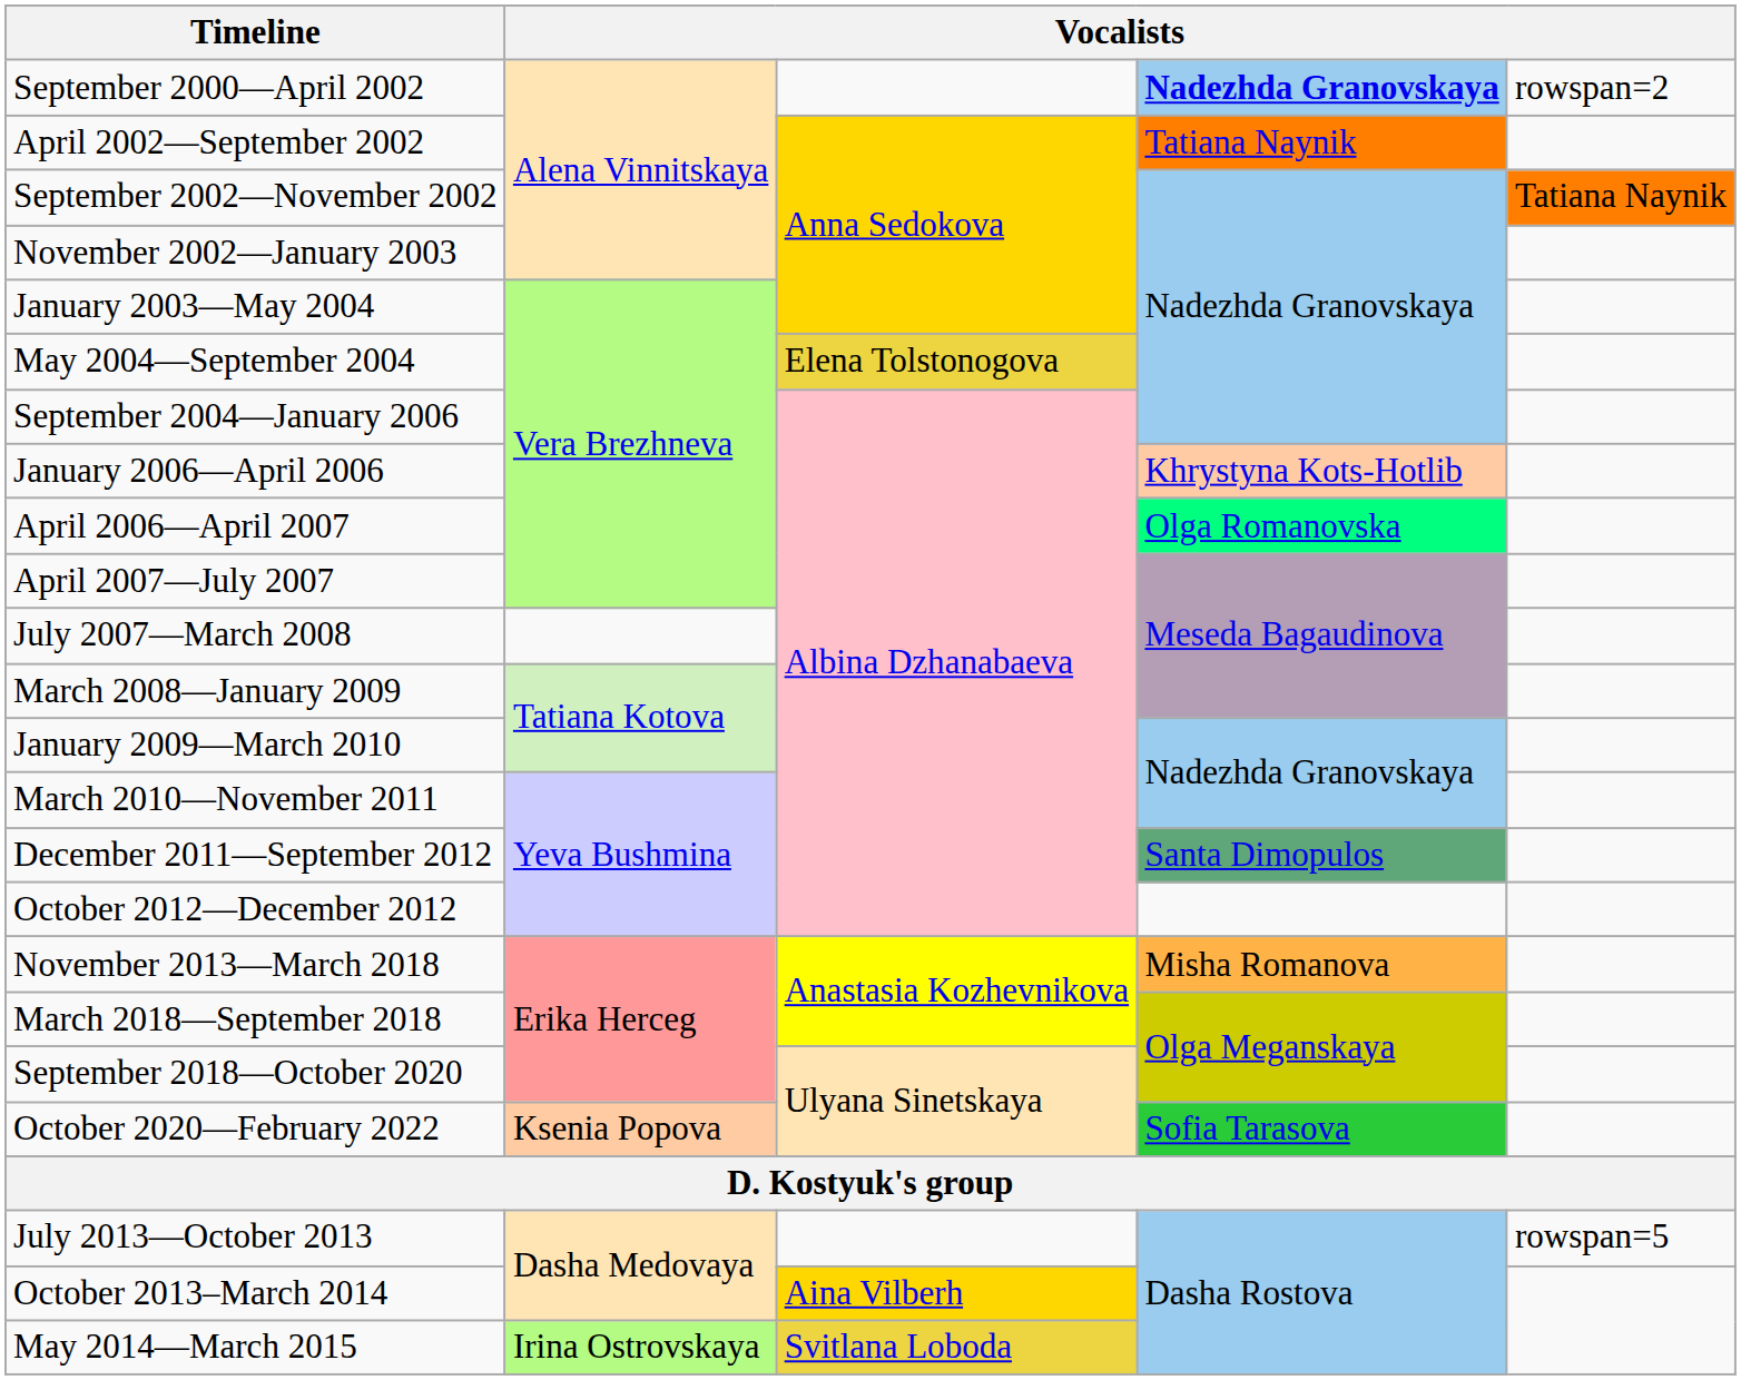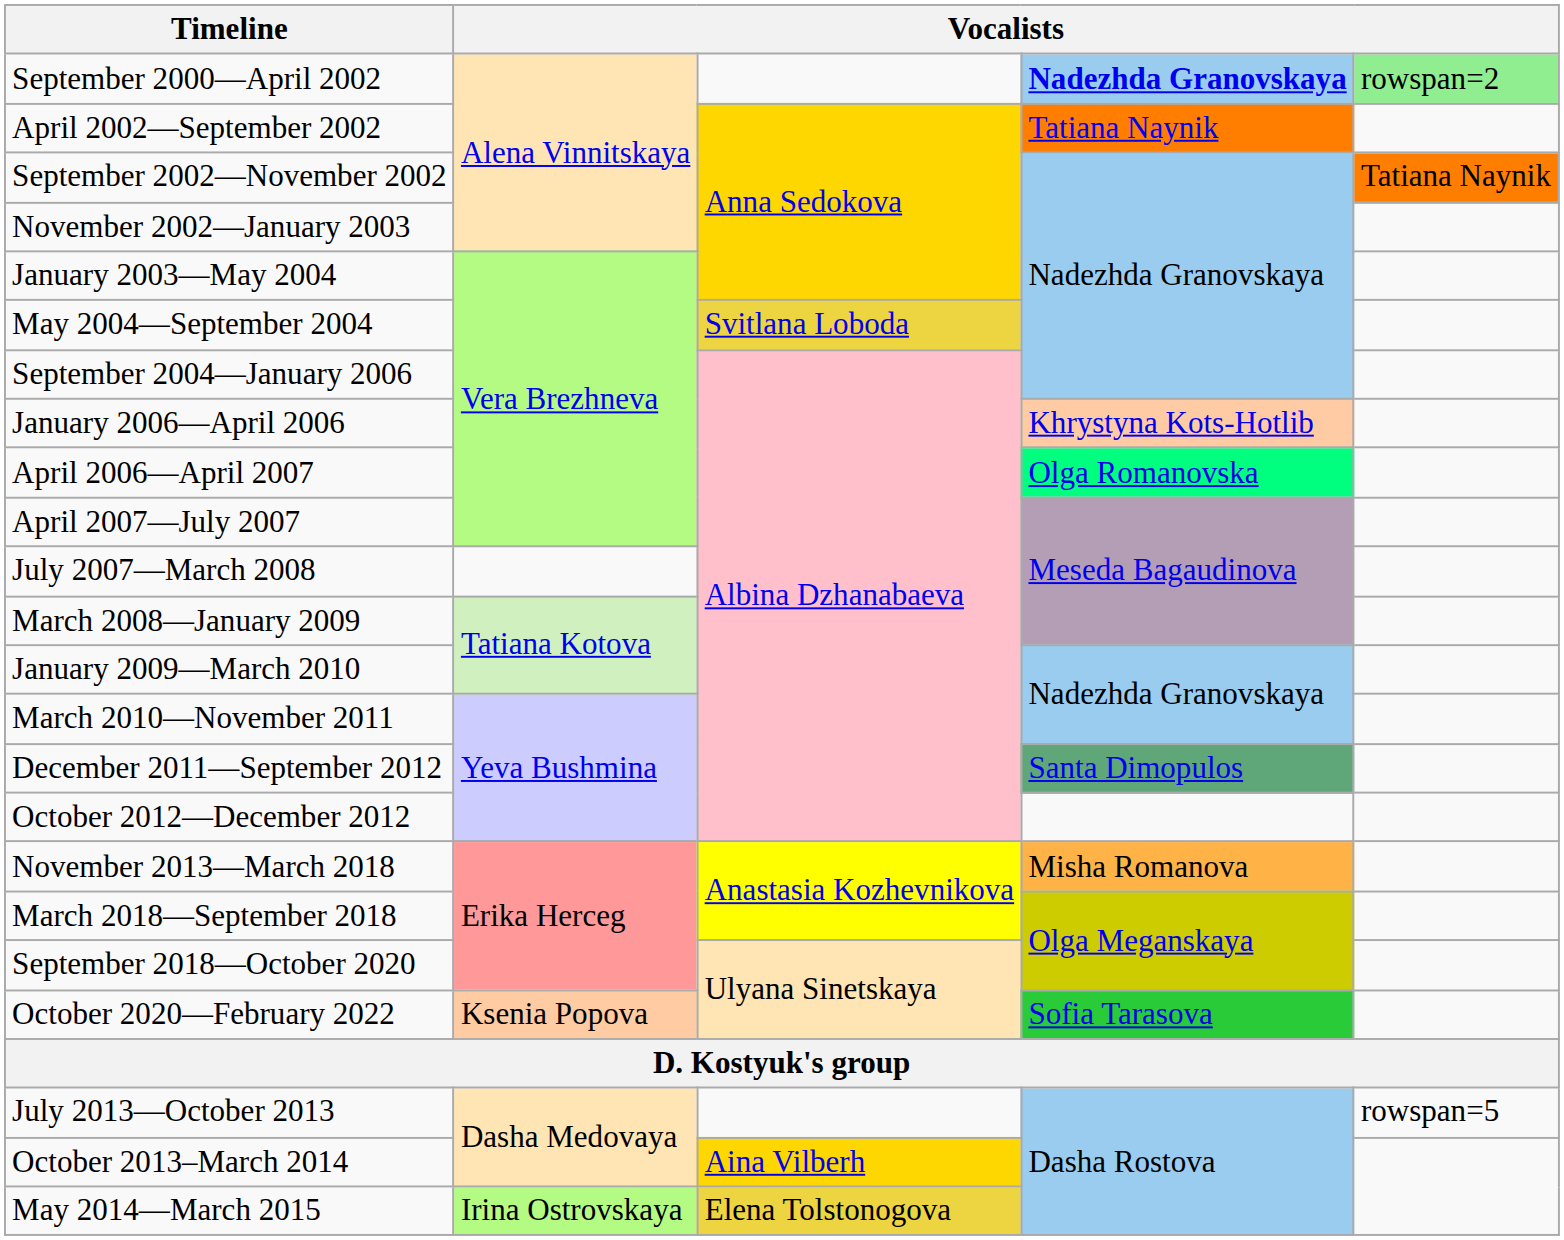September 2000—April 2002 | column 5: no background -> lightgreen background
May 2004—September 2004 | column 3: Elena Tolstonogova -> Svitlana Loboda
May 2014—March 2015 | column 3: Svitlana Loboda -> Elena Tolstonogova
